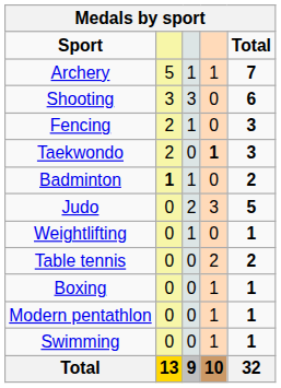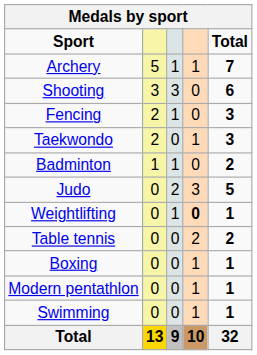Taekwondo | column 4: bold -> normal
Badminton | column 2: bold -> normal
Weightlifting | column 4: normal -> bold
